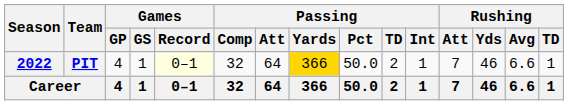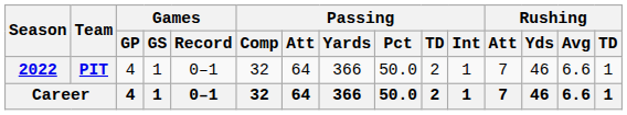PIT | Games / Record: lightyellow background -> no background
PIT | Passing / Yards: gold background -> no background
